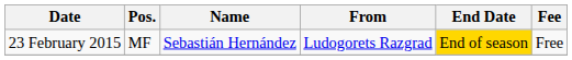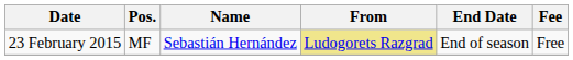23 February 2015 | From: no background -> khaki background
23 February 2015 | End Date: gold background -> no background
